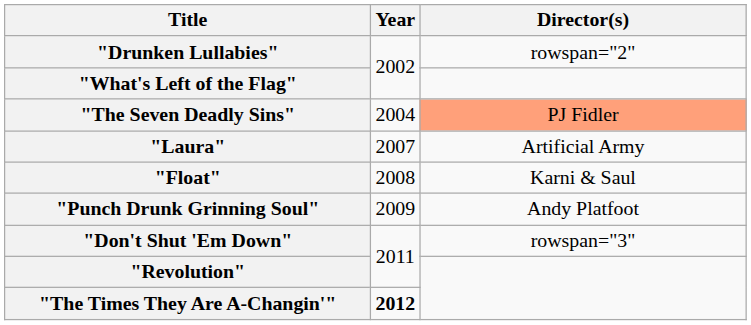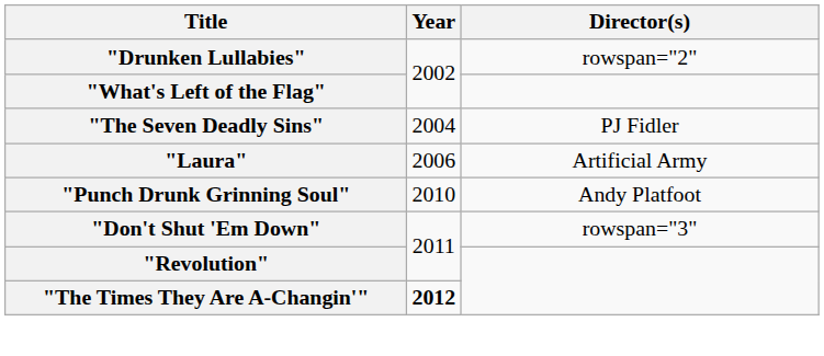"The Seven Deadly Sins" | Director(s): lightsalmon background -> no background
"Laura" | Year: 2007 -> 2006
- row: "Float" | 2008 | Karni & Saul
"Punch Drunk Grinning Soul" | Year: 2009 -> 2010
